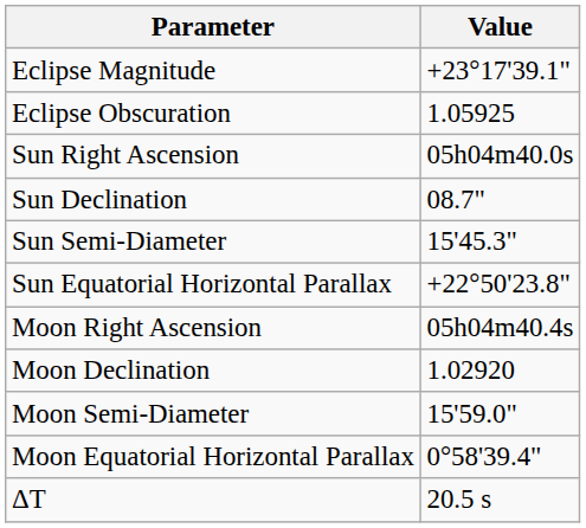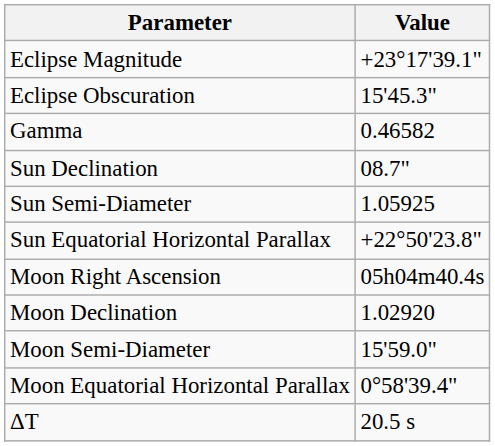Eclipse Obscuration | Value: 1.05925 -> 15'45.3"
+ row: Gamma | 0.46582
- row: Sun Right Ascension | 05h04m40.0s
Sun Semi-Diameter | Value: 15'45.3" -> 1.05925
